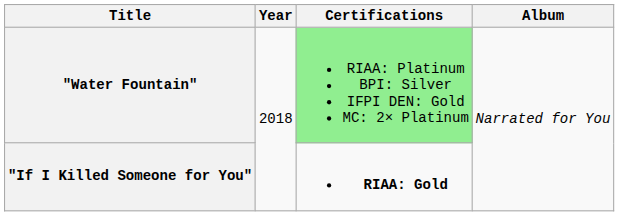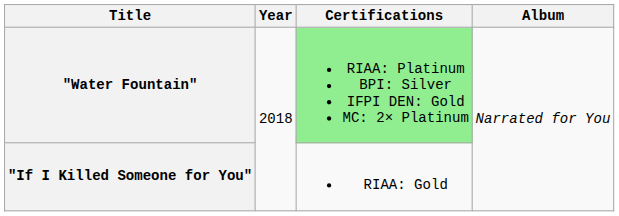"If I Killed Someone for You" | Certifications: bold -> normal
